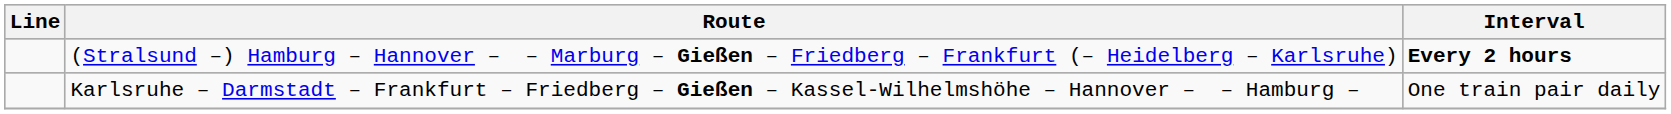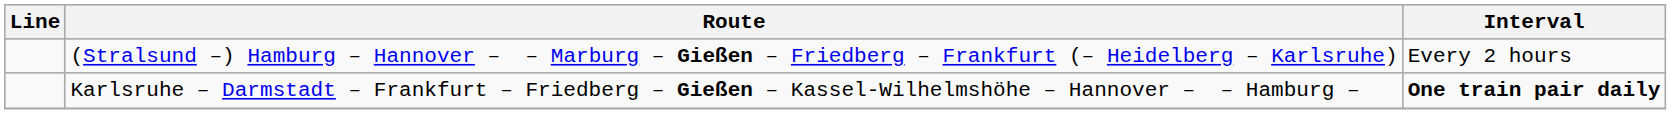row 2 | Interval: bold -> normal
row 3 | Interval: normal -> bold
